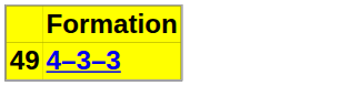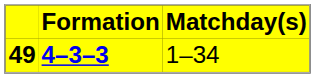+ column: Matchday(s) | 1–34
